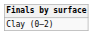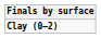row 2 | column 1: normal -> bold
